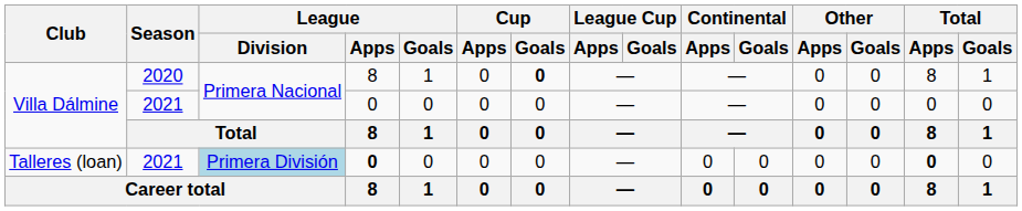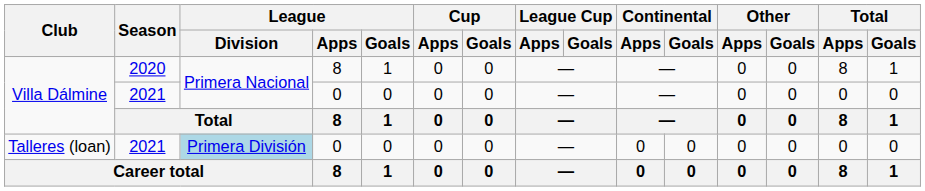Villa Dálmine / 2020 | Cup / Goals: bold -> normal
Talleres (loan) | League / Apps: bold -> normal
Talleres (loan) | Total / Apps: bold -> normal
